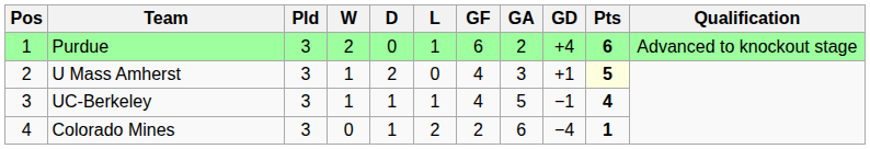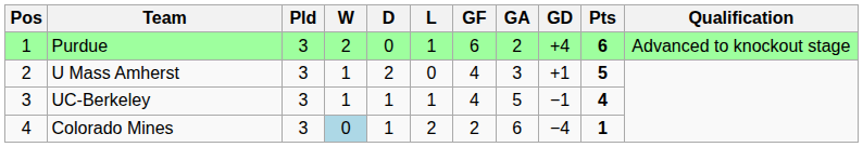U Mass Amherst | Pts: lightyellow background -> no background
Colorado Mines | W: no background -> lightblue background
